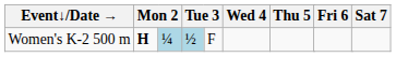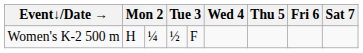Women's K-2 500 m | column 2: bold -> normal
Women's K-2 500 m | column 3: lightblue background -> no background
Women's K-2 500 m | column 4: lightblue background -> no background
